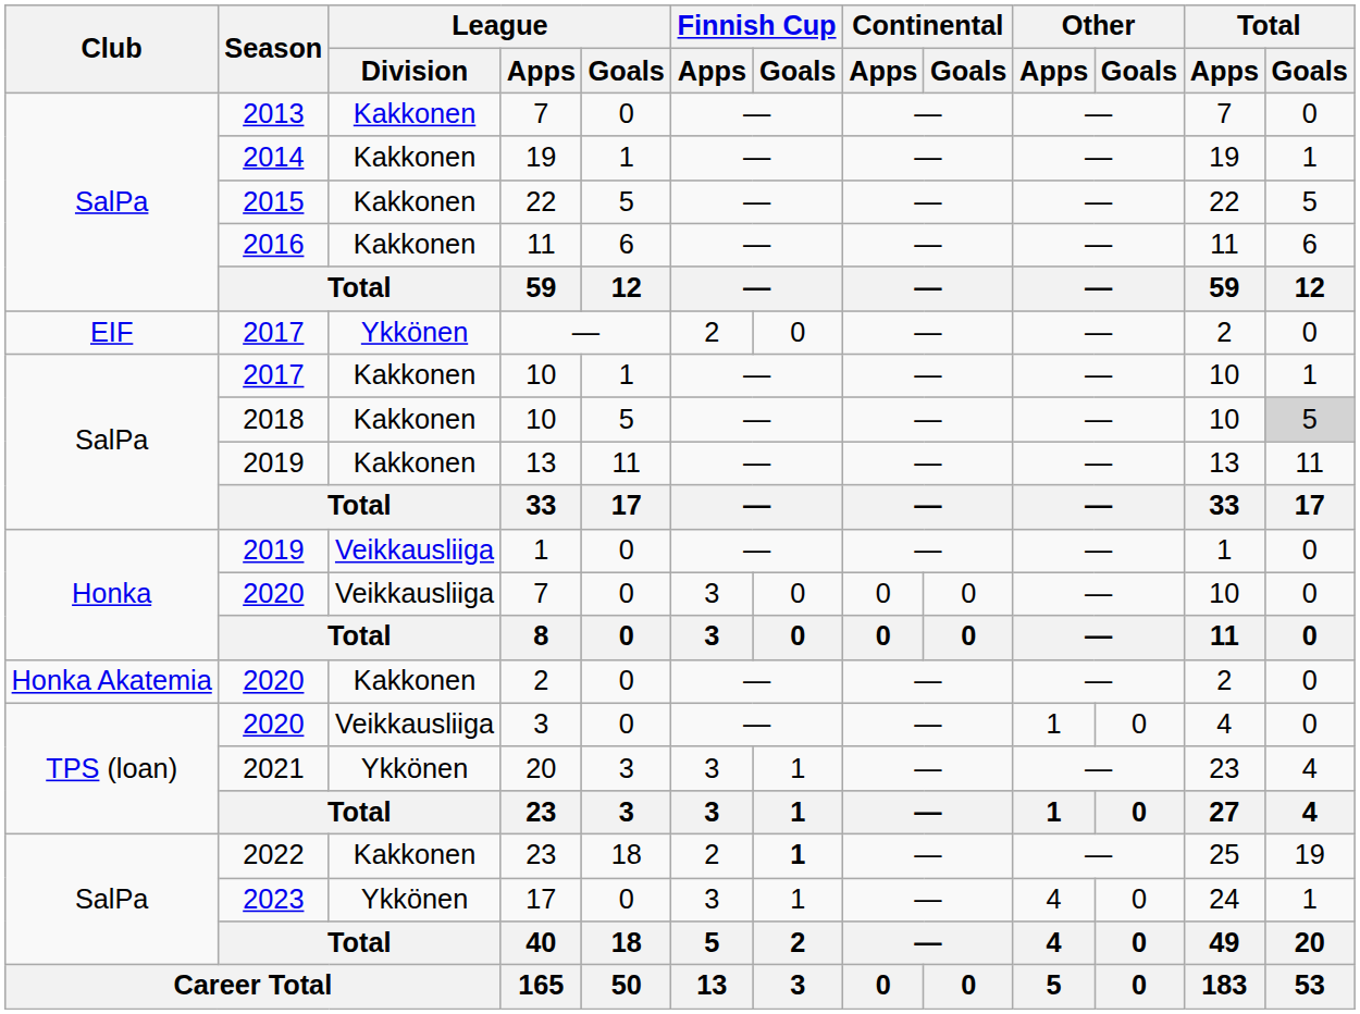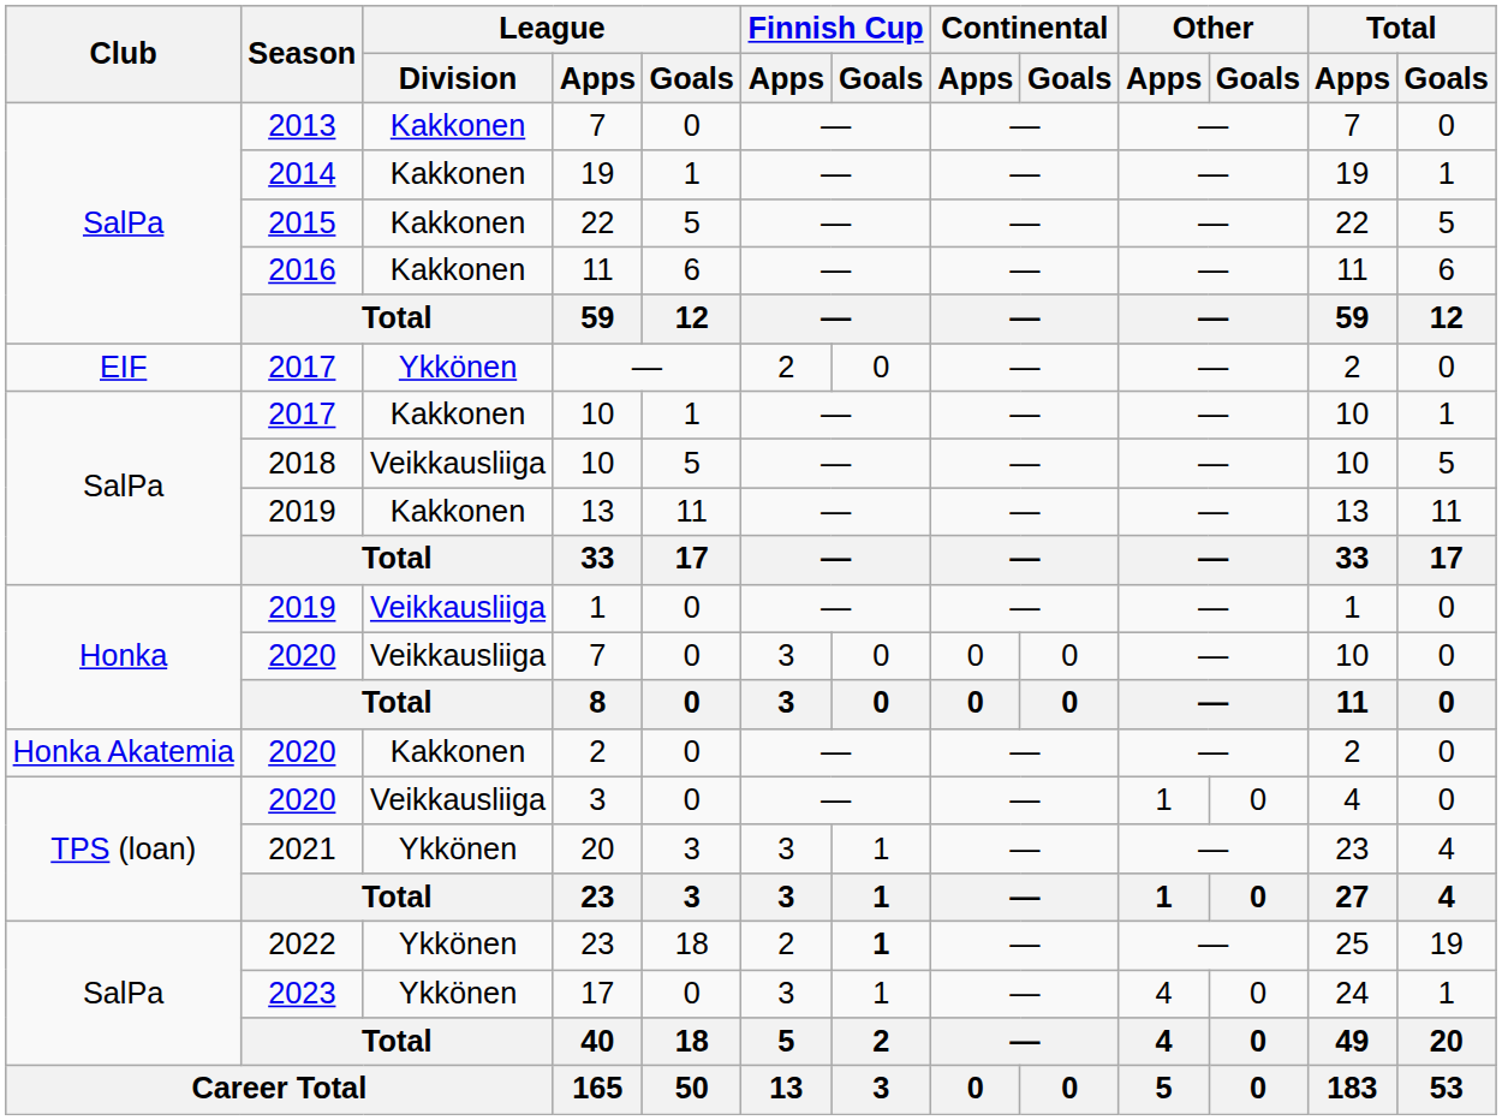2018 / 10 | League / Division: Kakkonen -> Veikkausliiga
2018 / 10 | Total / Goals: lightgrey background -> no background
2022 / 23 | League / Division: Kakkonen -> Ykkönen
